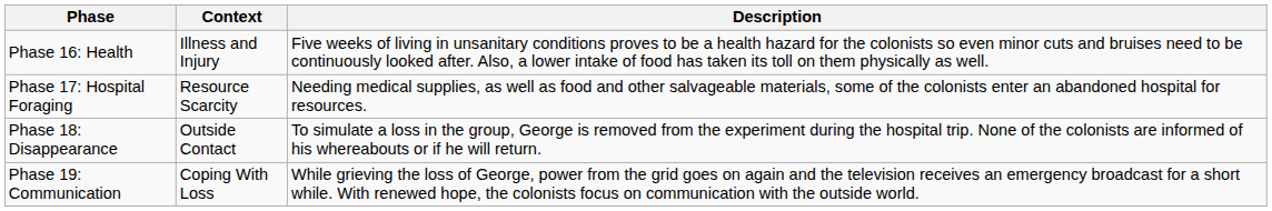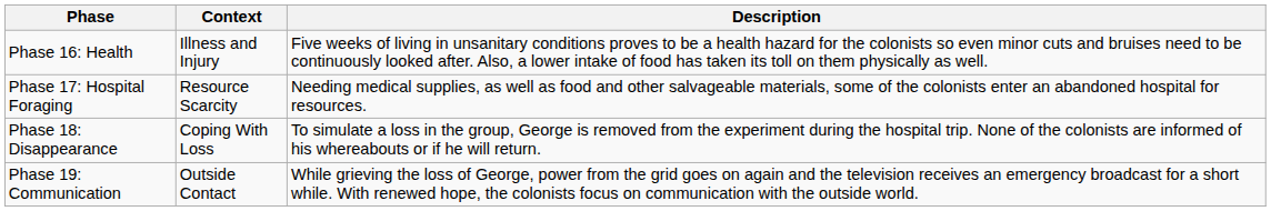Phase 18: Disappearance | Context: Outside Contact -> Coping With Loss
Phase 19: Communication | Context: Coping With Loss -> Outside Contact
